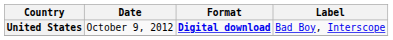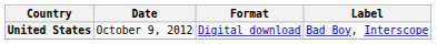United States | Format: bold -> normal
